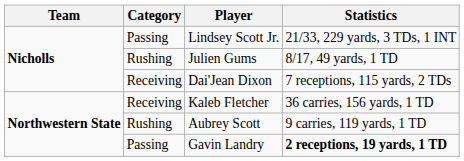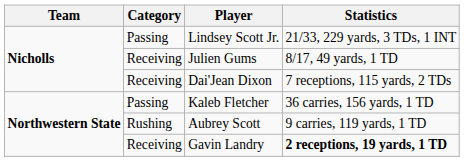Julien Gums | Category: Rushing -> Receiving
Kaleb Fletcher | Category: Receiving -> Passing
Gavin Landry | Category: Passing -> Receiving
